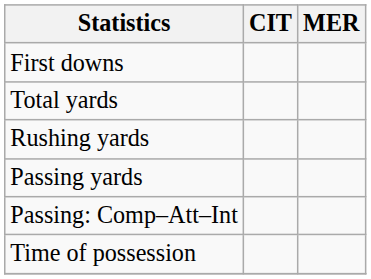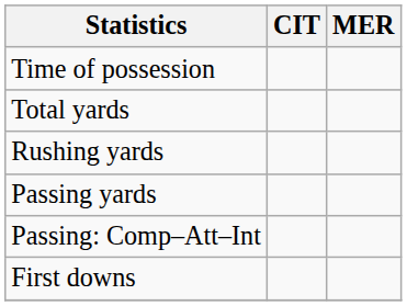rows swapped: First downs <-> Time of possession
